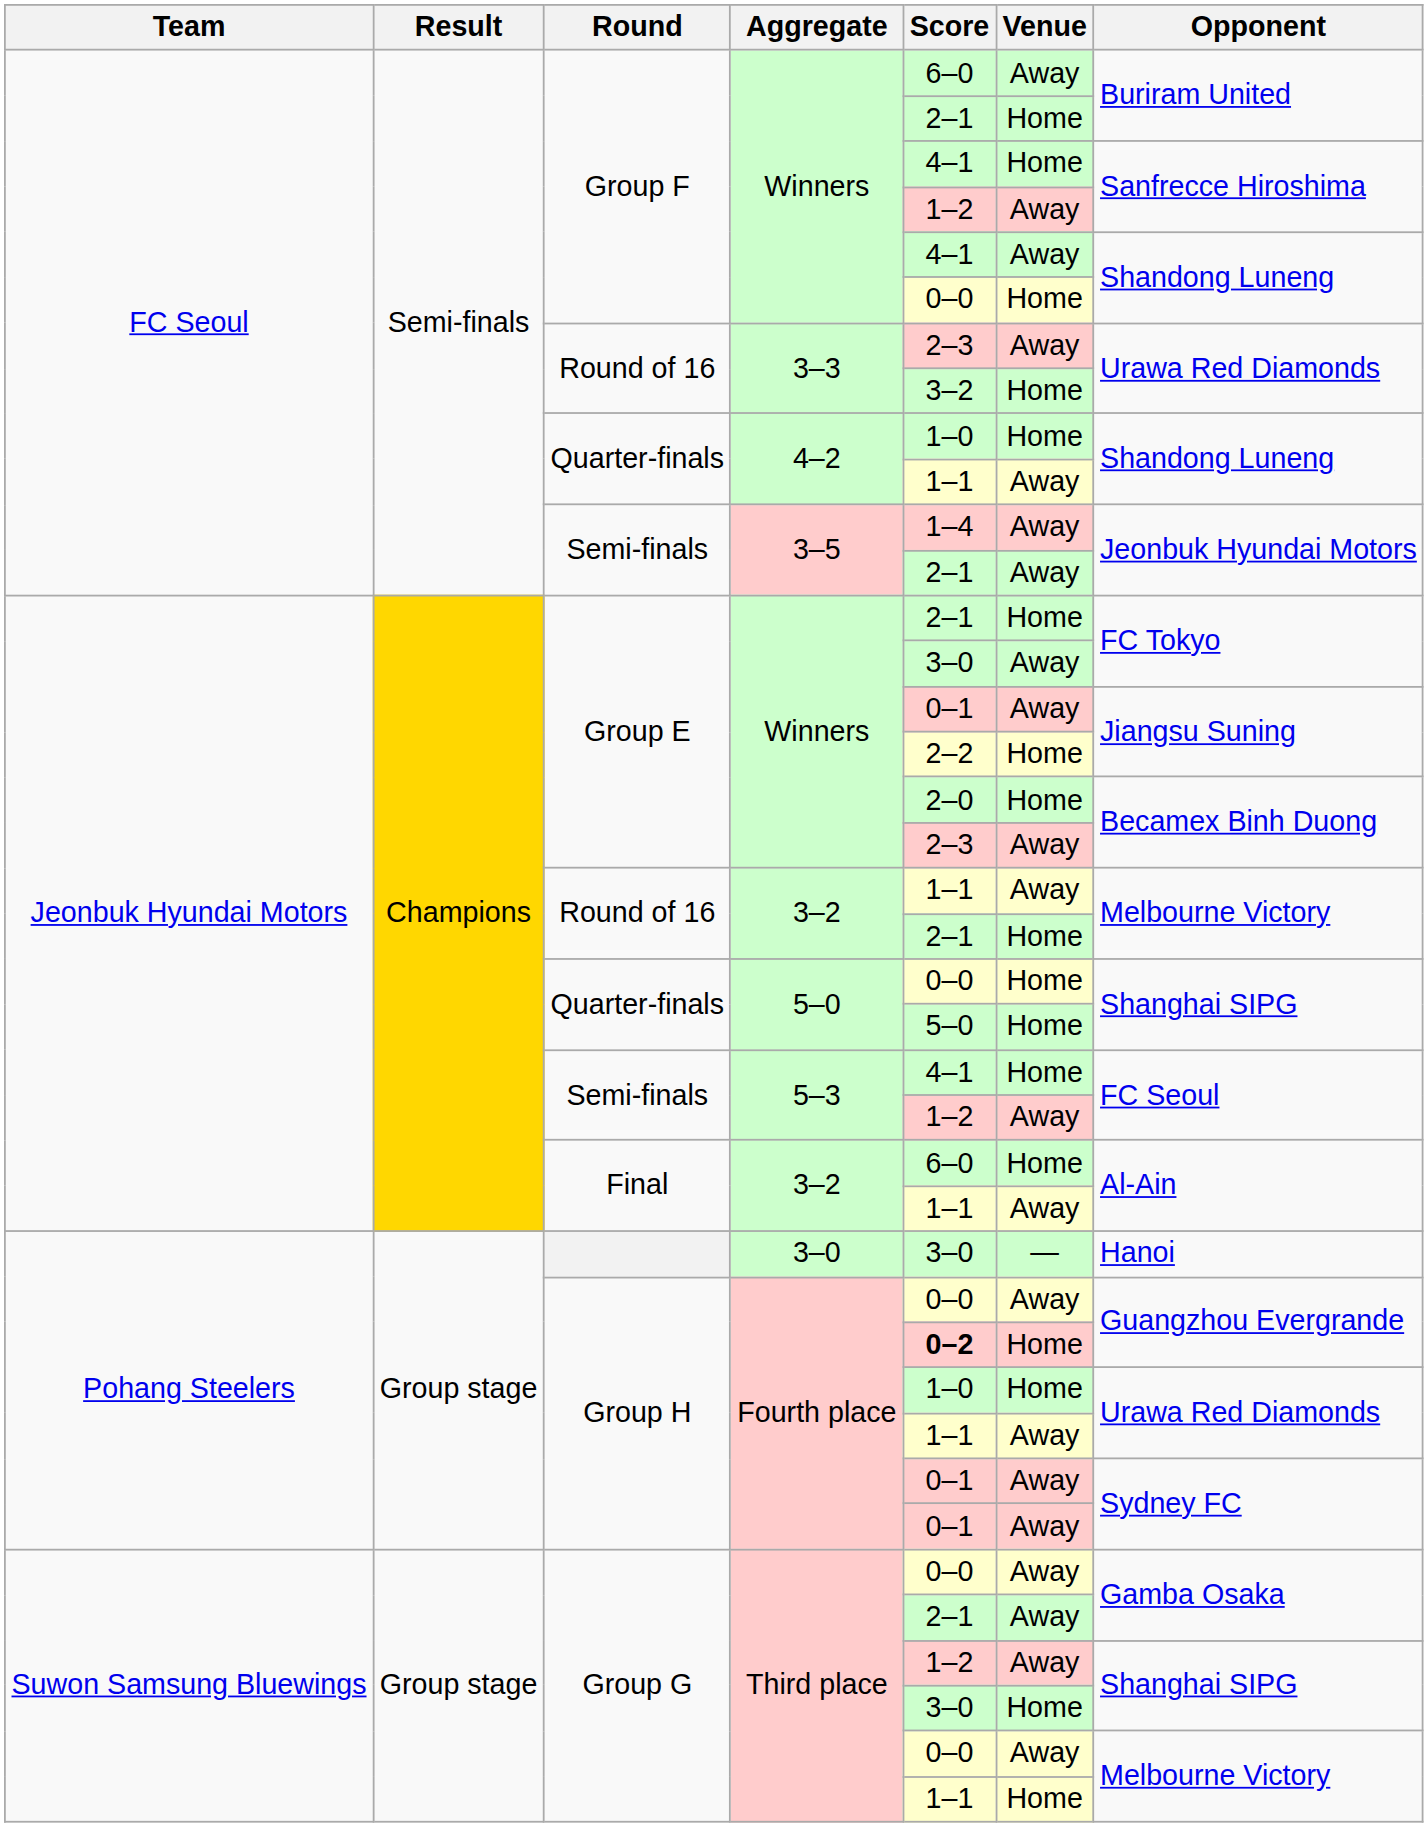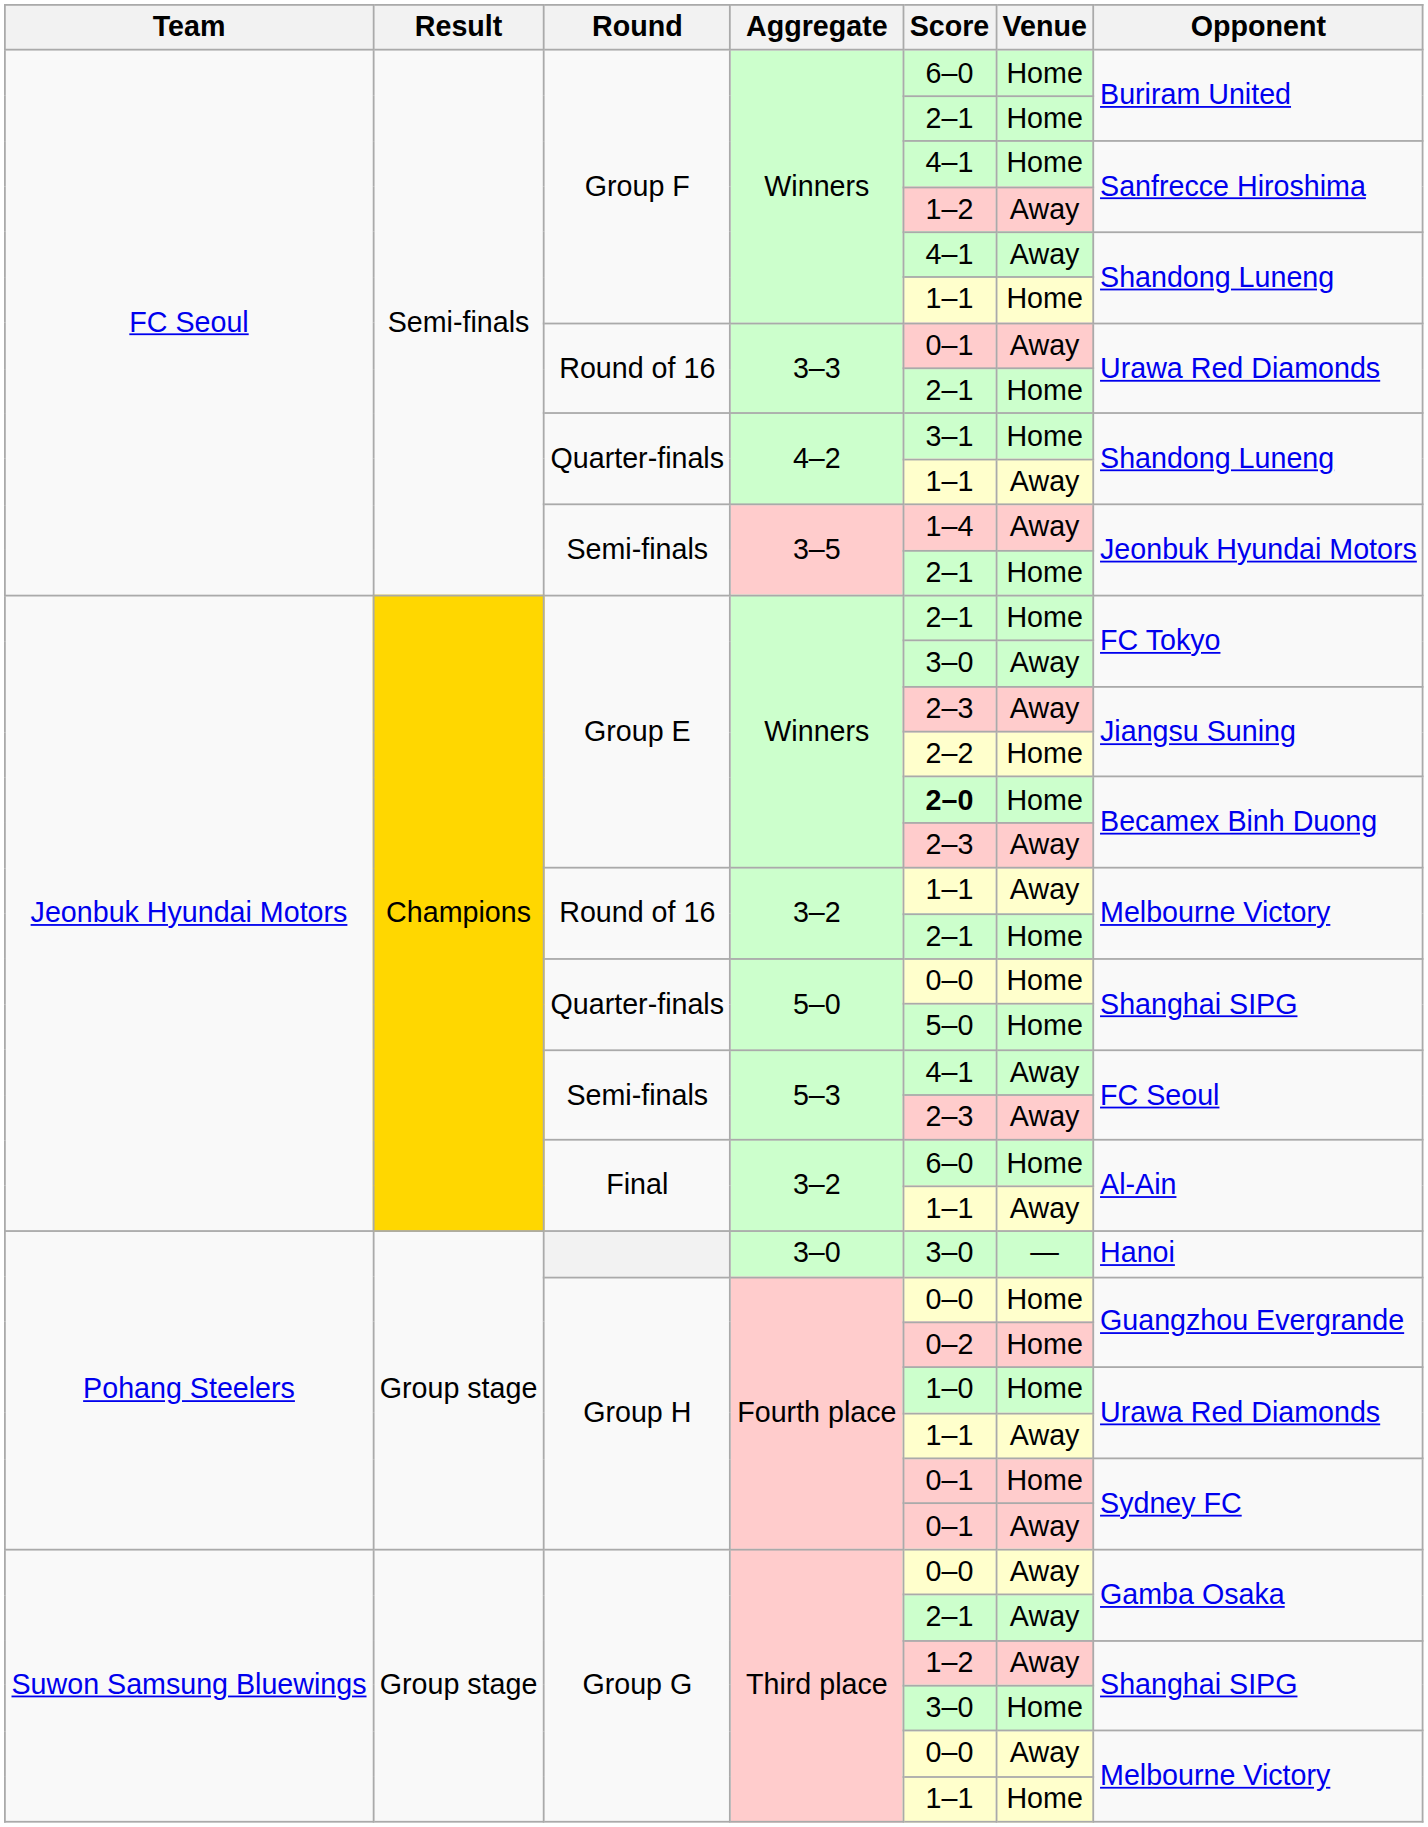row 2 | Venue: Away -> Home
row 7 | Score: 0–0 -> 1–1
row 8 | Score: 2–3 -> 0–1
row 9 | Score: 3–2 -> 2–1
row 10 | Score: 1–0 -> 3–1
row 13 | Venue: Away -> Home
row 16 | Score: 0–1 -> 2–3
row 18 | Score: normal -> bold
row 24 | Venue: Home -> Away
row 25 | Score: 1–2 -> 2–3
row 29 | Venue: Away -> Home
row 30 | Score: bold -> normal
row 33 | Venue: Away -> Home
